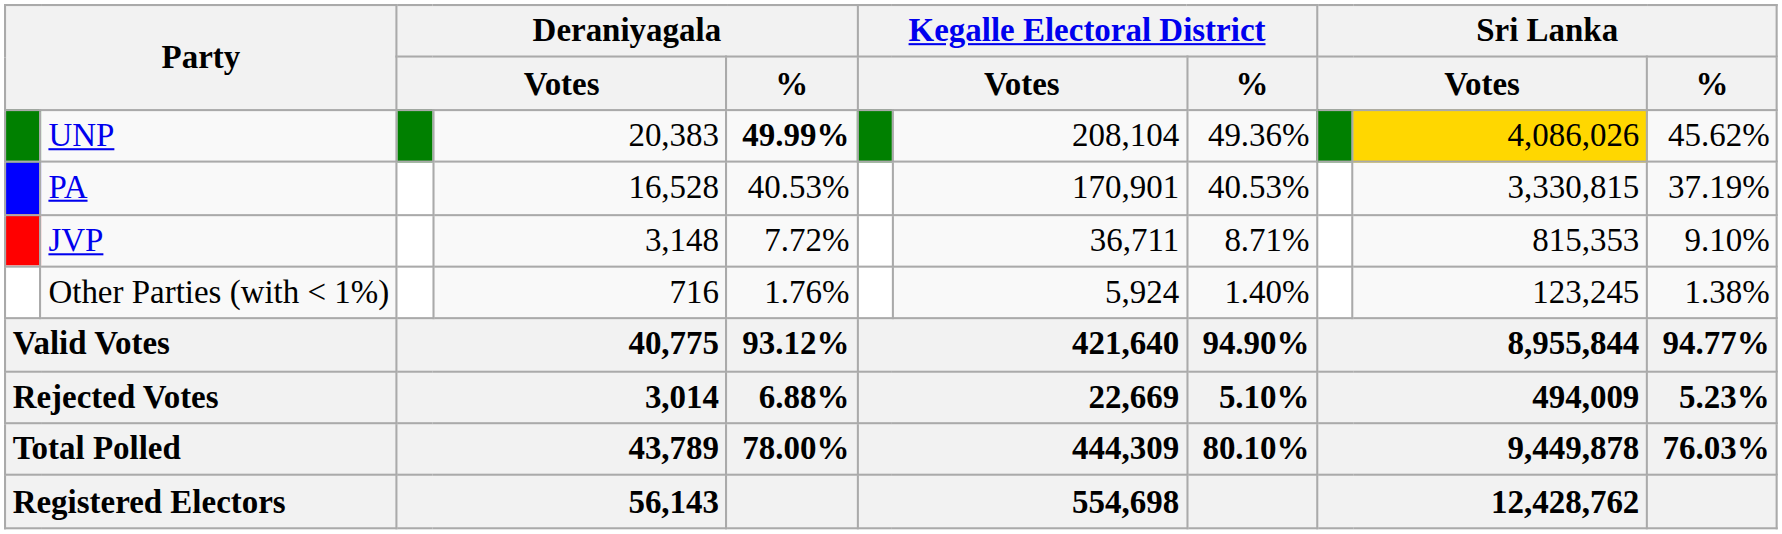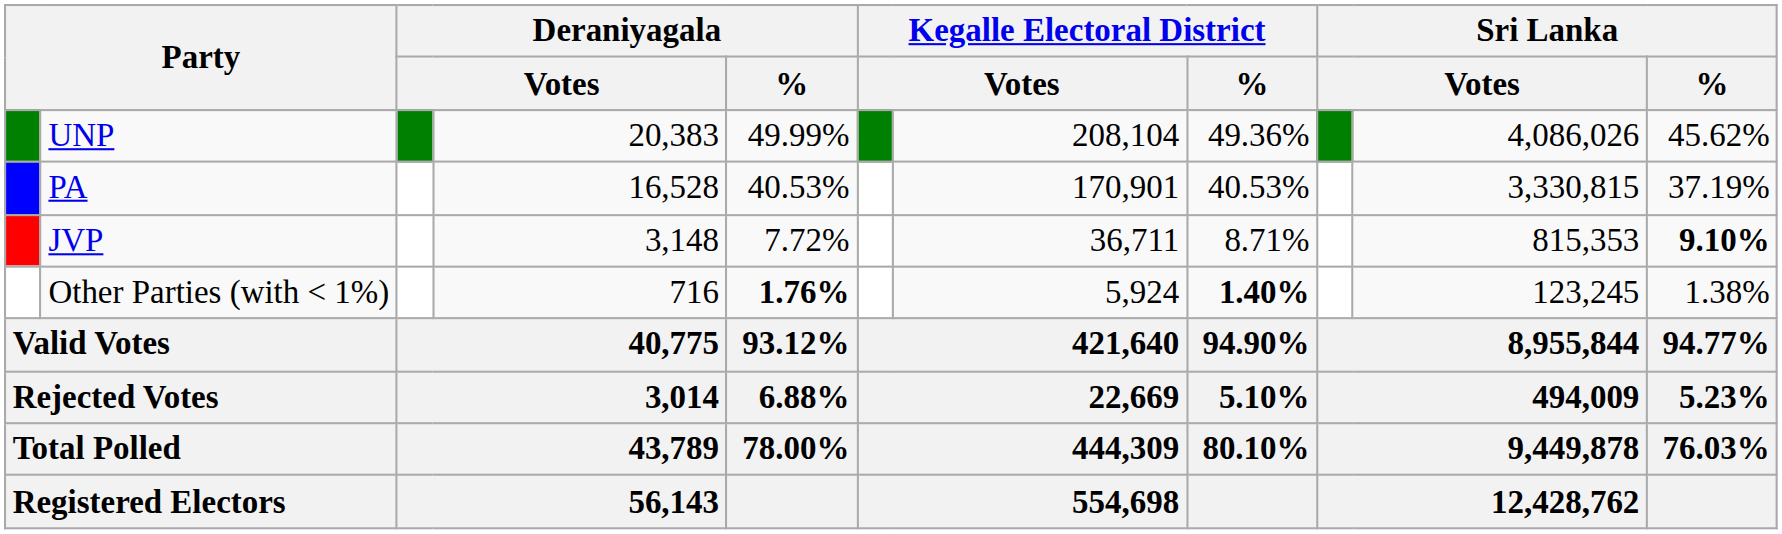UNP | Deraniyagala / %: bold -> normal
UNP | column 10: gold background -> no background
JVP | Sri Lanka / %: normal -> bold
Other Parties (with < 1%) | Deraniyagala / %: normal -> bold
Other Parties (with < 1%) | Kegalle Electoral District / %: normal -> bold
